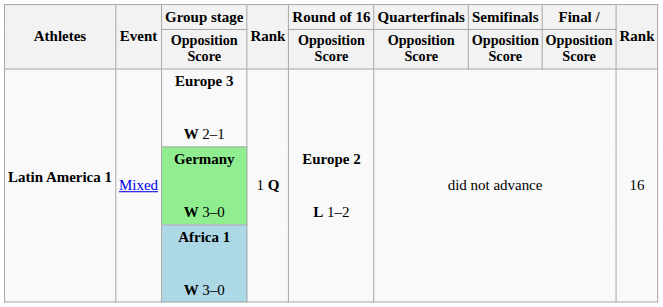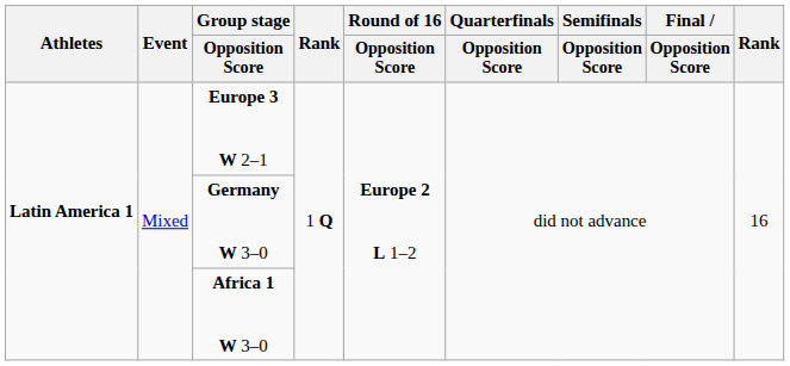Germany W 3–0 | Group stage / Opposition Score: lightgreen background -> no background
Africa 1 W 3–0 | Group stage / Opposition Score: lightblue background -> no background
